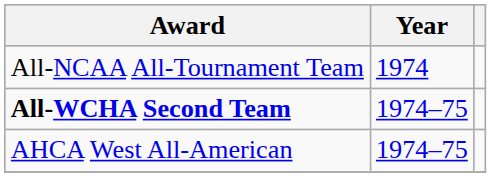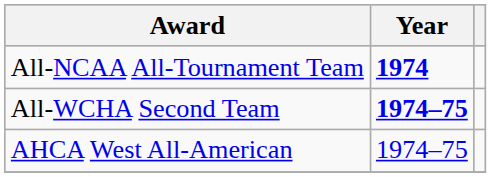row 2 | Year: normal -> bold
row 3 | Award: bold -> normal
row 3 | Year: normal -> bold
